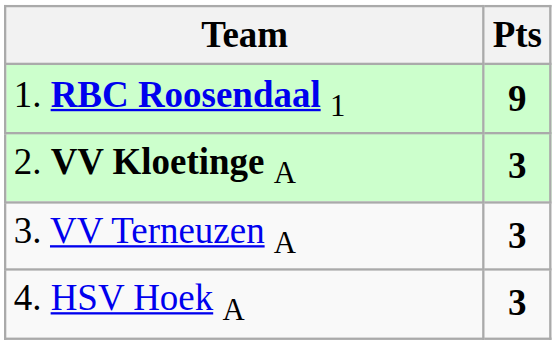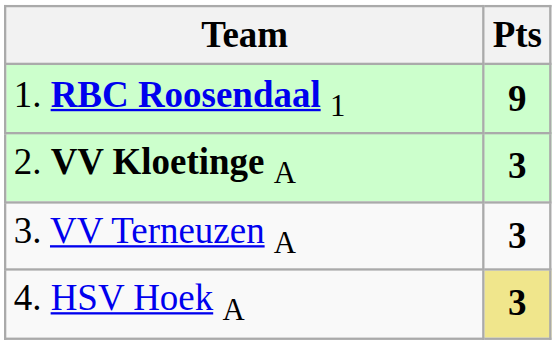4. HSV Hoek A | Pts: no background -> khaki background
